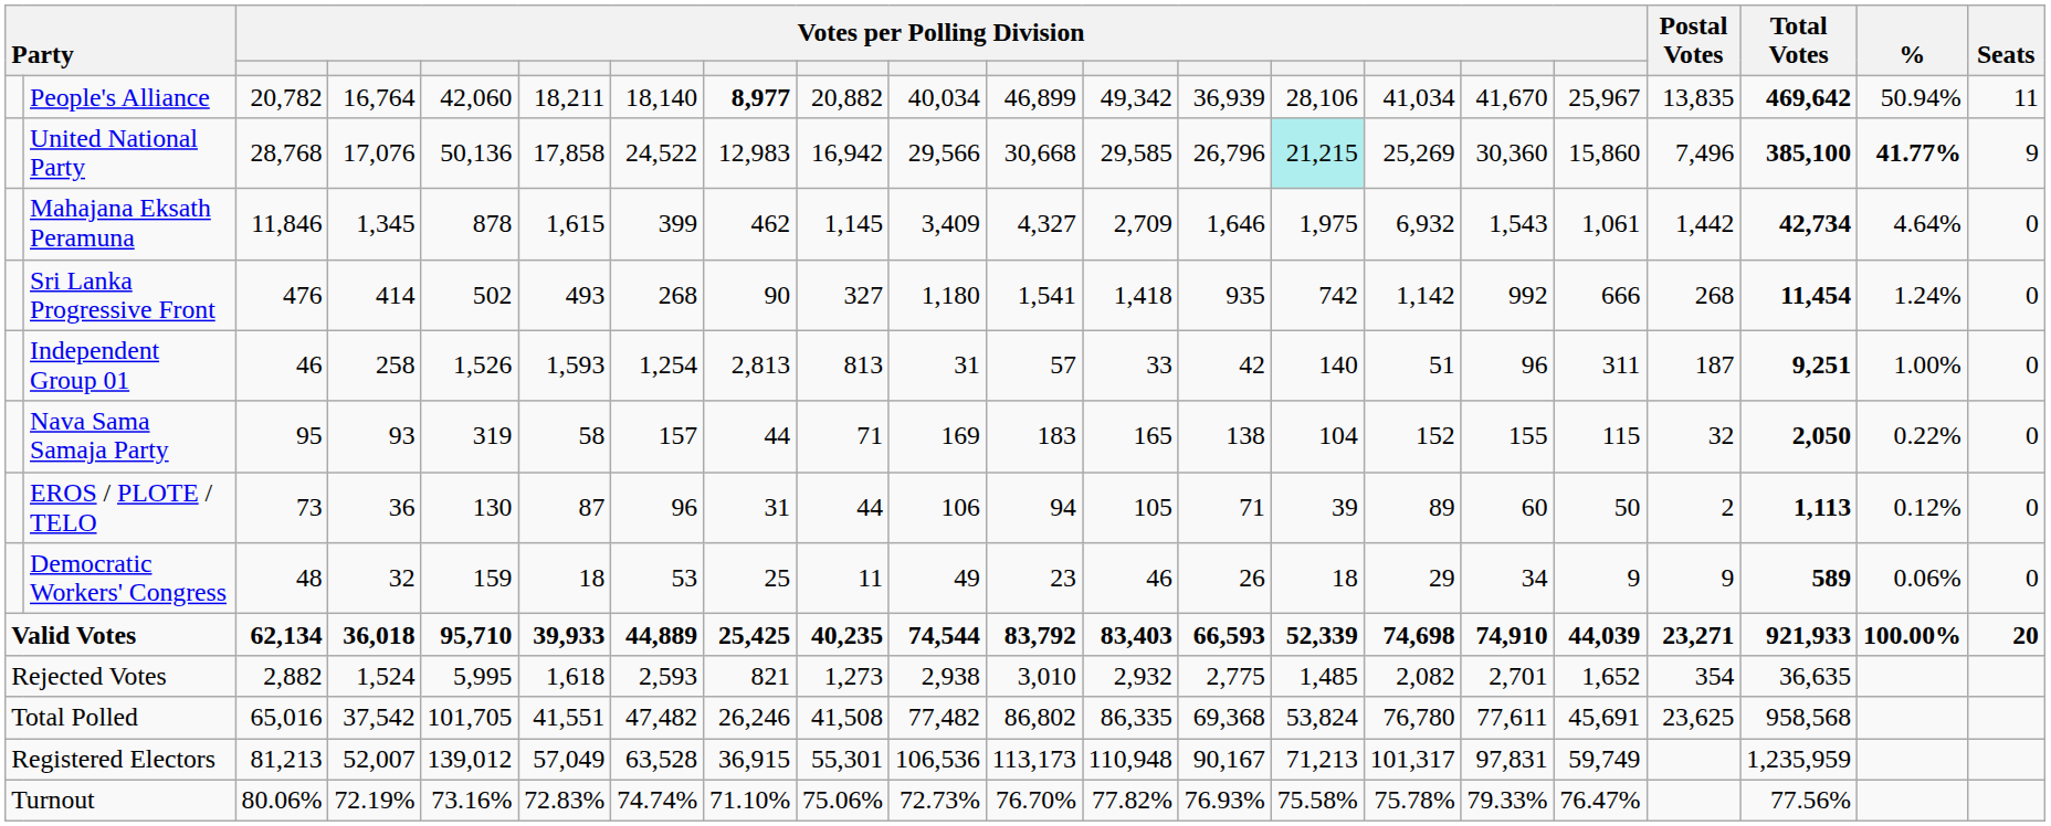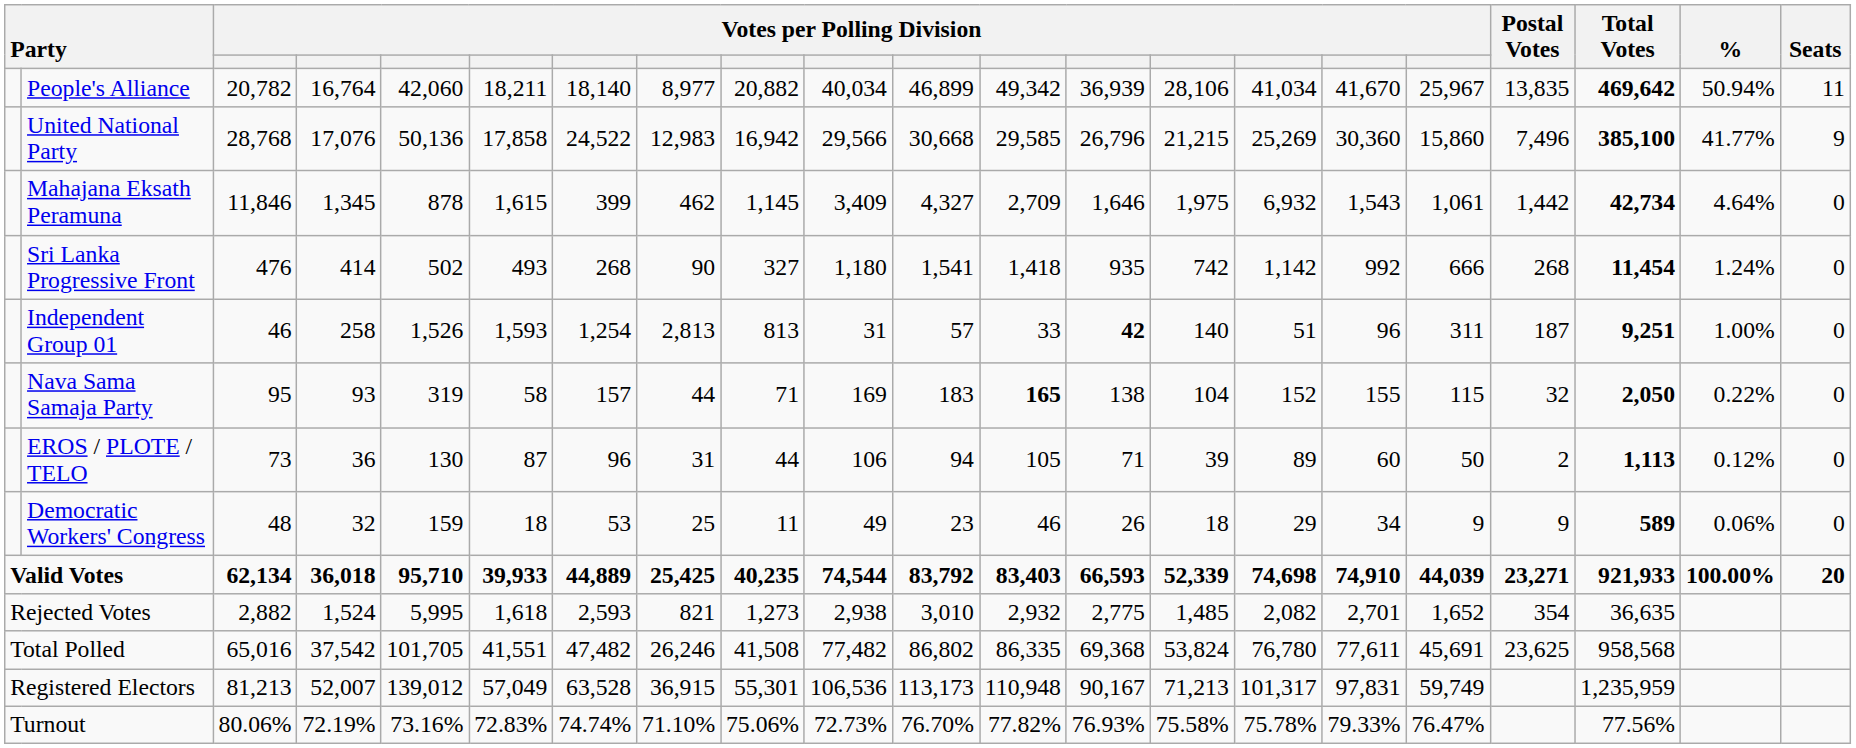People's Alliance | column 8: bold -> normal
United National Party | column 14: paleturquoise background -> no background
United National Party | %: bold -> normal
Independent Group 01 | column 13: normal -> bold
Nava Sama Samaja Party | column 12: normal -> bold
